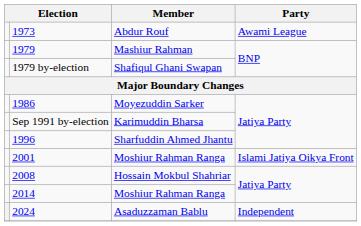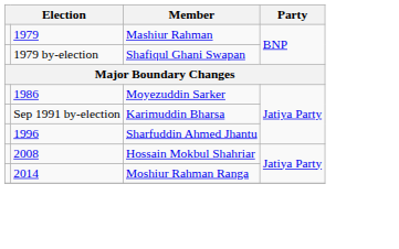- row: 1973 | Abdur Rouf | Awami League
- row: 2001 | Moshiur Rahman Ranga | Islami Jatiya Oikya Front
- row: 2024 | Asaduzzaman Bablu | Independent
